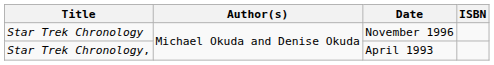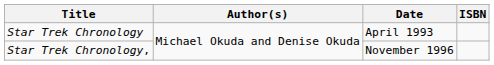Star Trek Chronology | Date: November 1996 -> April 1993
Star Trek Chronology, | Date: April 1993 -> November 1996
